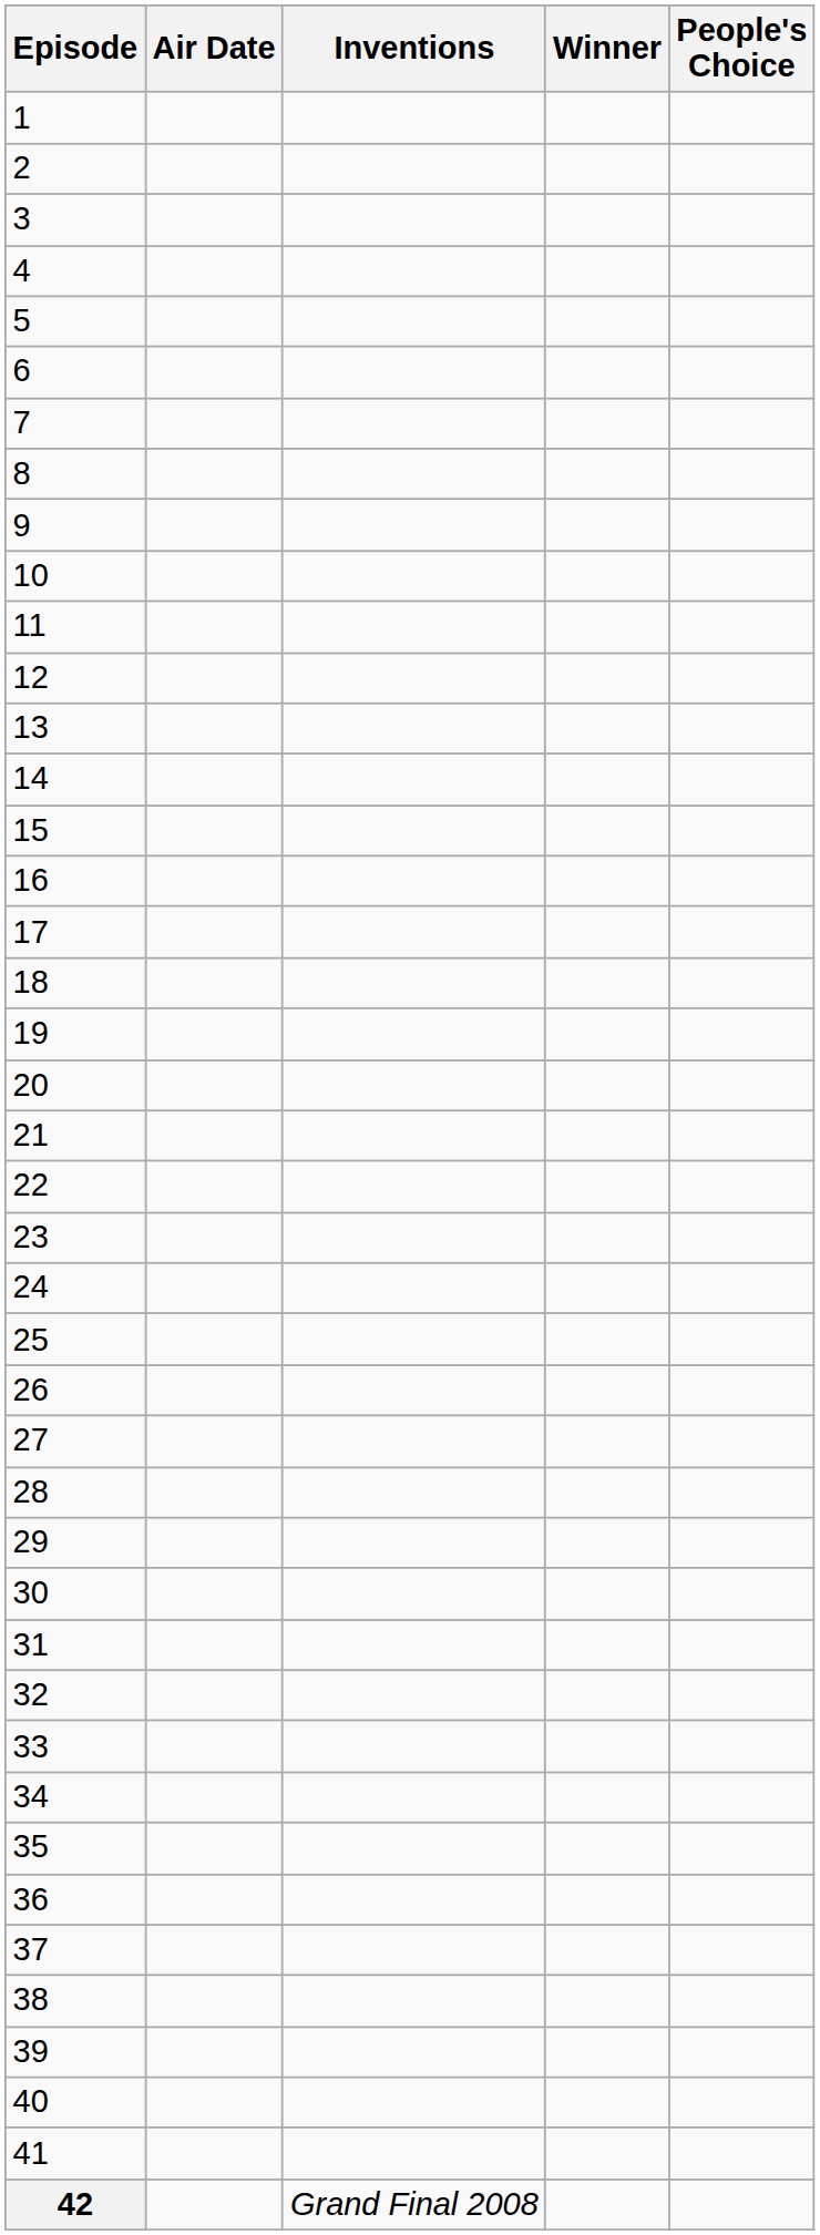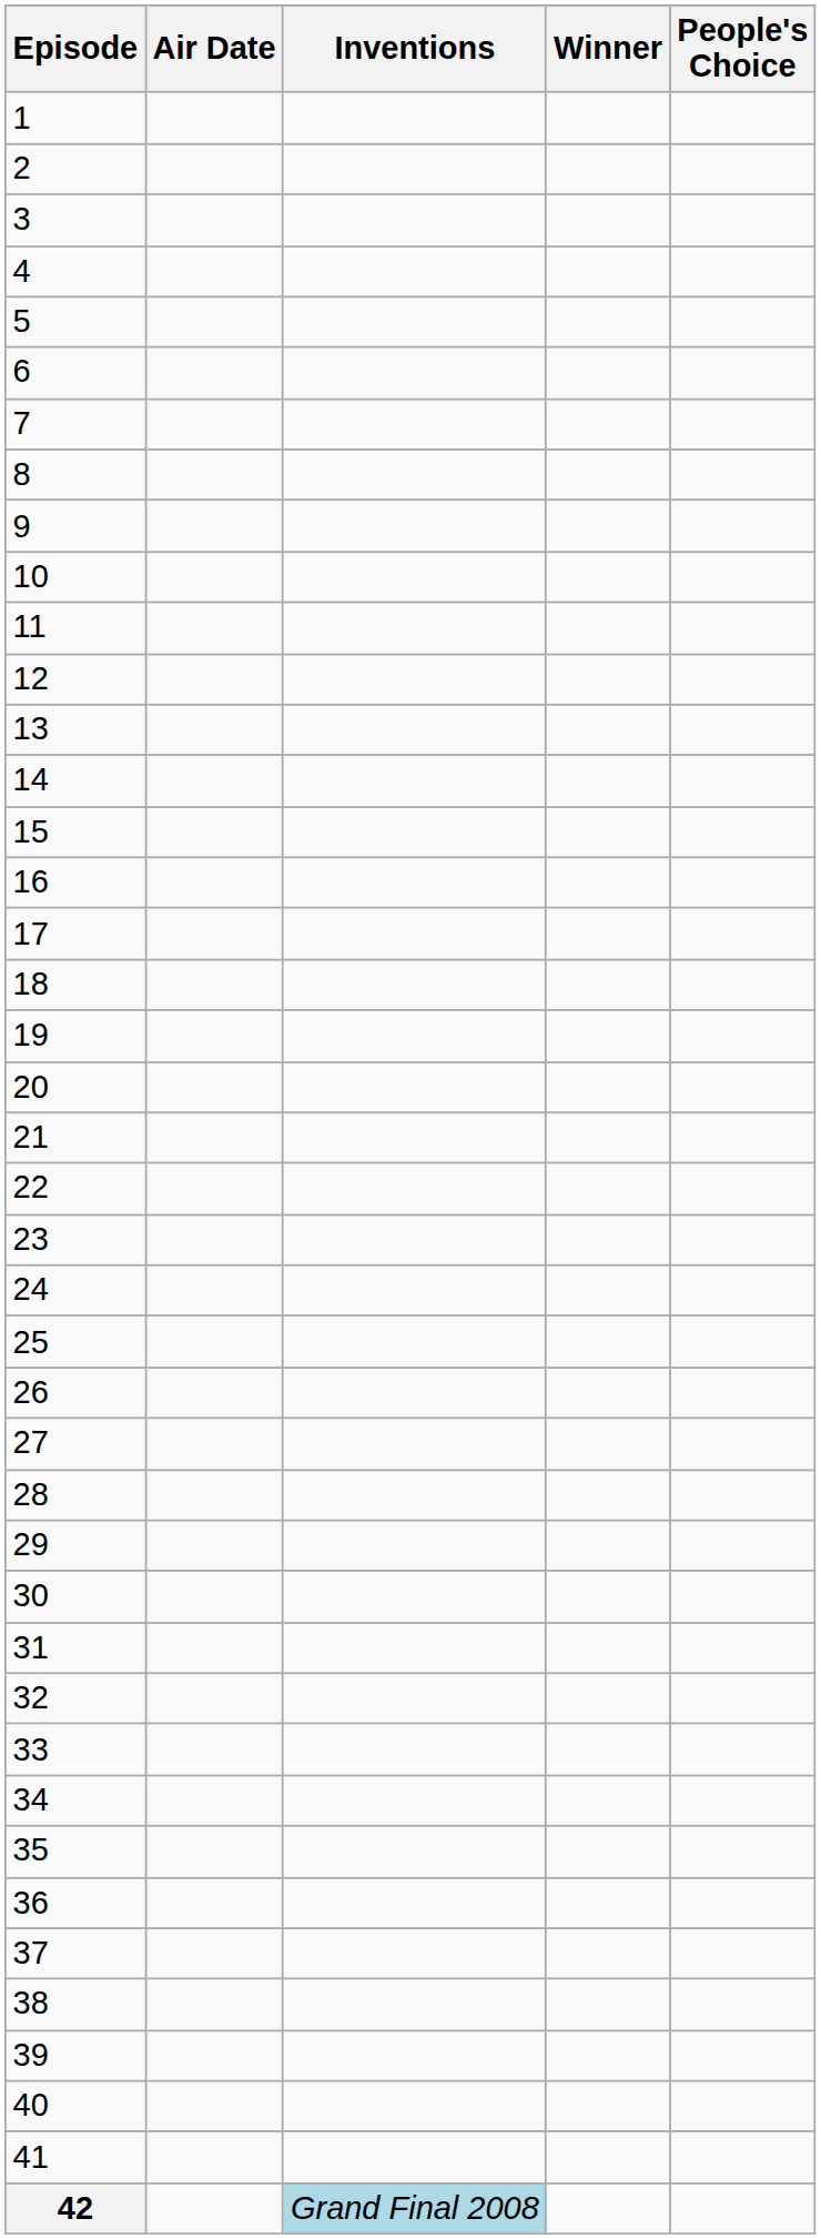42 | Inventions: no background -> lightblue background
